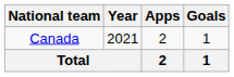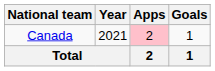Canada | Apps: no background -> pink background
